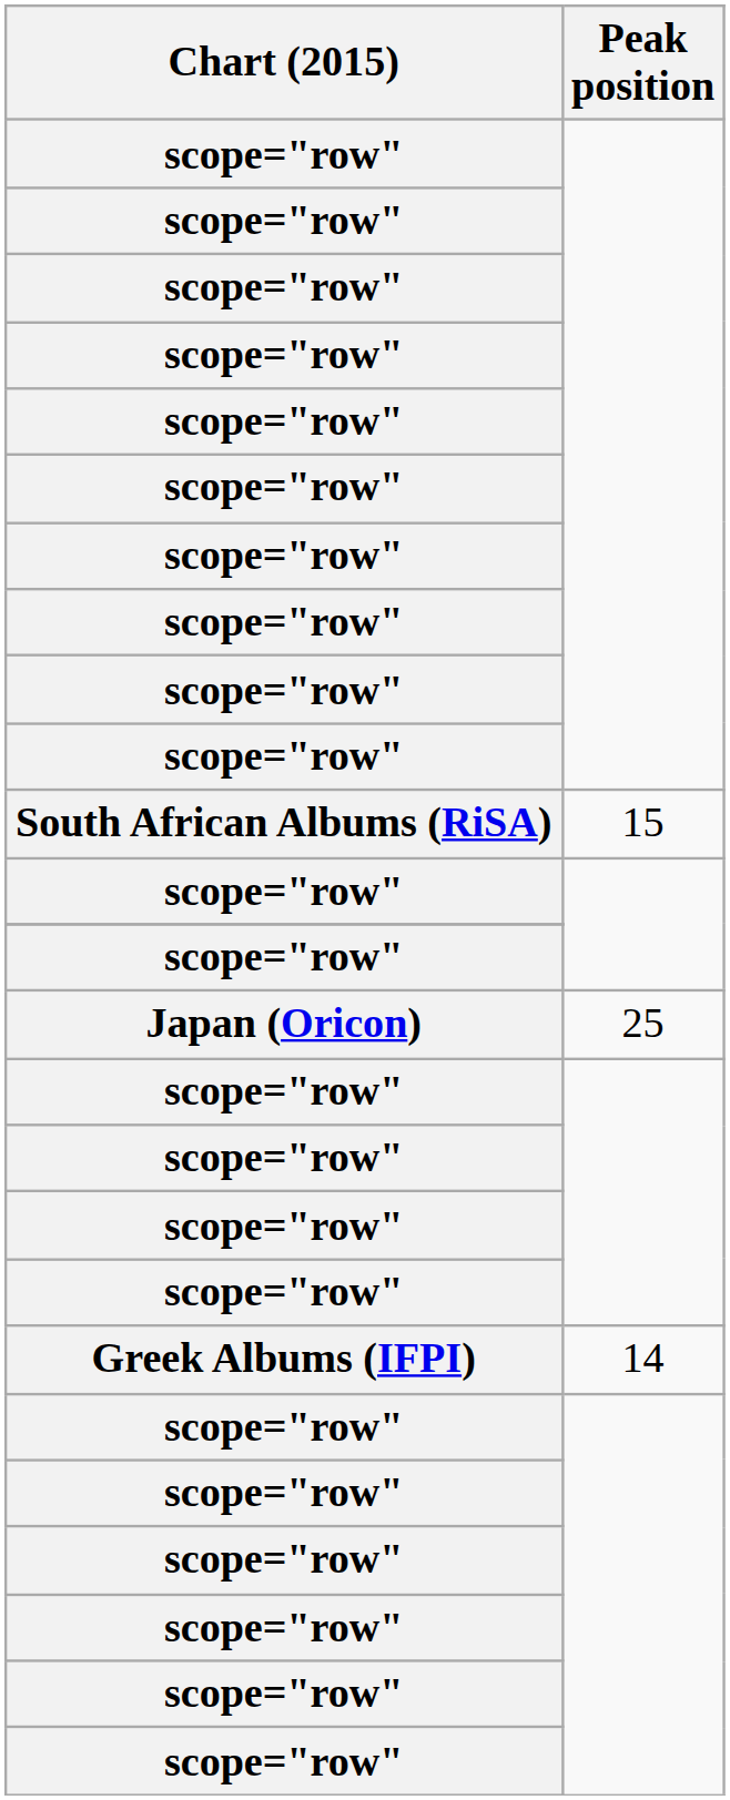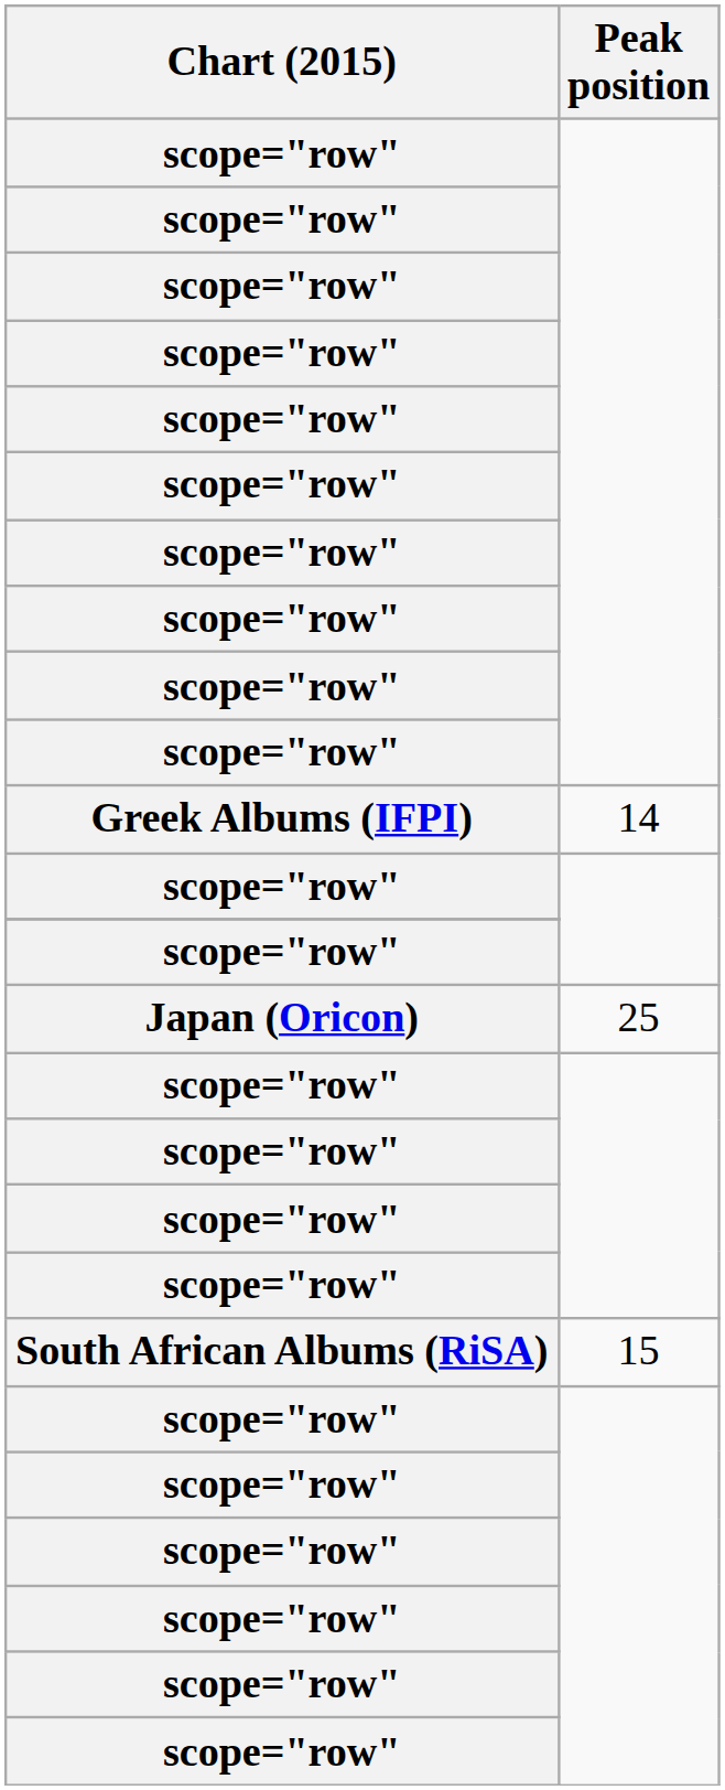rows swapped: Greek Albums (IFPI) <-> South African Albums (RiSA)
